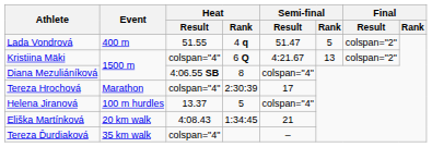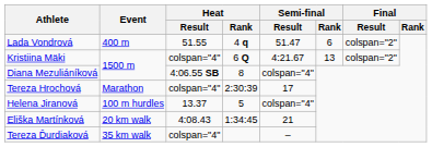Lada Vondrová | Semi-final / Rank: 5 -> 6
